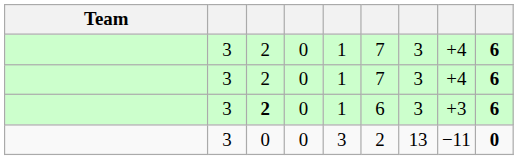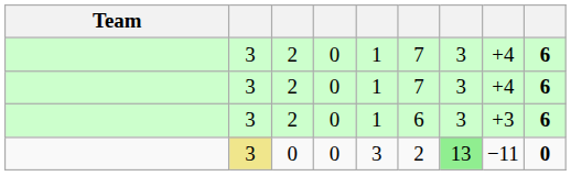row 4 | column 3: bold -> normal
row 5 | column 2: no background -> khaki background
row 5 | column 7: no background -> lightgreen background
